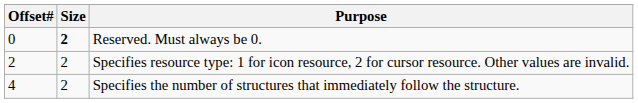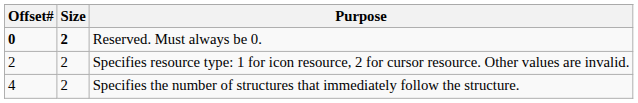Reserved. Must always be 0. | Offset#: normal -> bold
